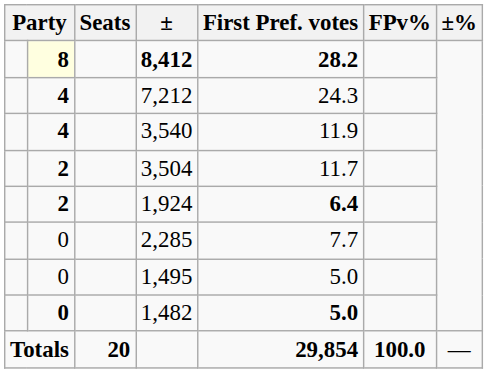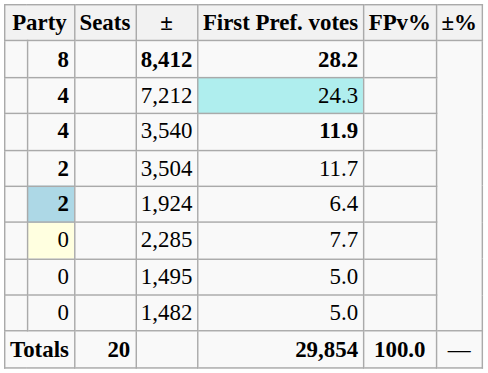8,412 | column 2: lightyellow background -> no background
7,212 | First Pref. votes: no background -> paleturquoise background
3,540 | First Pref. votes: normal -> bold
1,924 | column 2: no background -> lightblue background
1,924 | First Pref. votes: bold -> normal
2,285 | column 2: no background -> lightyellow background
1,482 | column 2: bold -> normal
1,482 | First Pref. votes: bold -> normal
